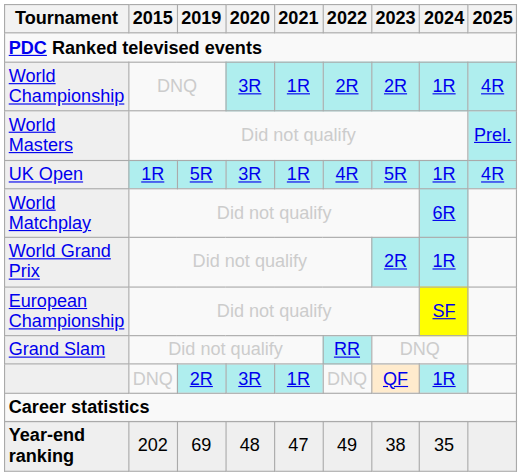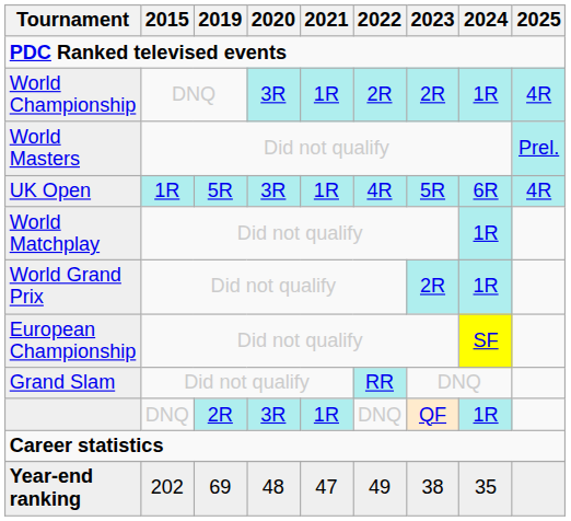UK Open | 2024: 1R -> 6R
World Matchplay | 2024: 6R -> 1R
